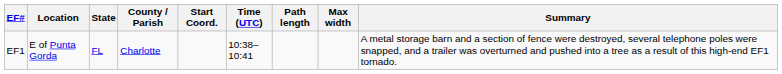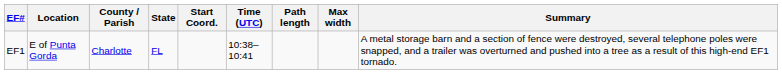columns swapped: County / Parish <-> State
